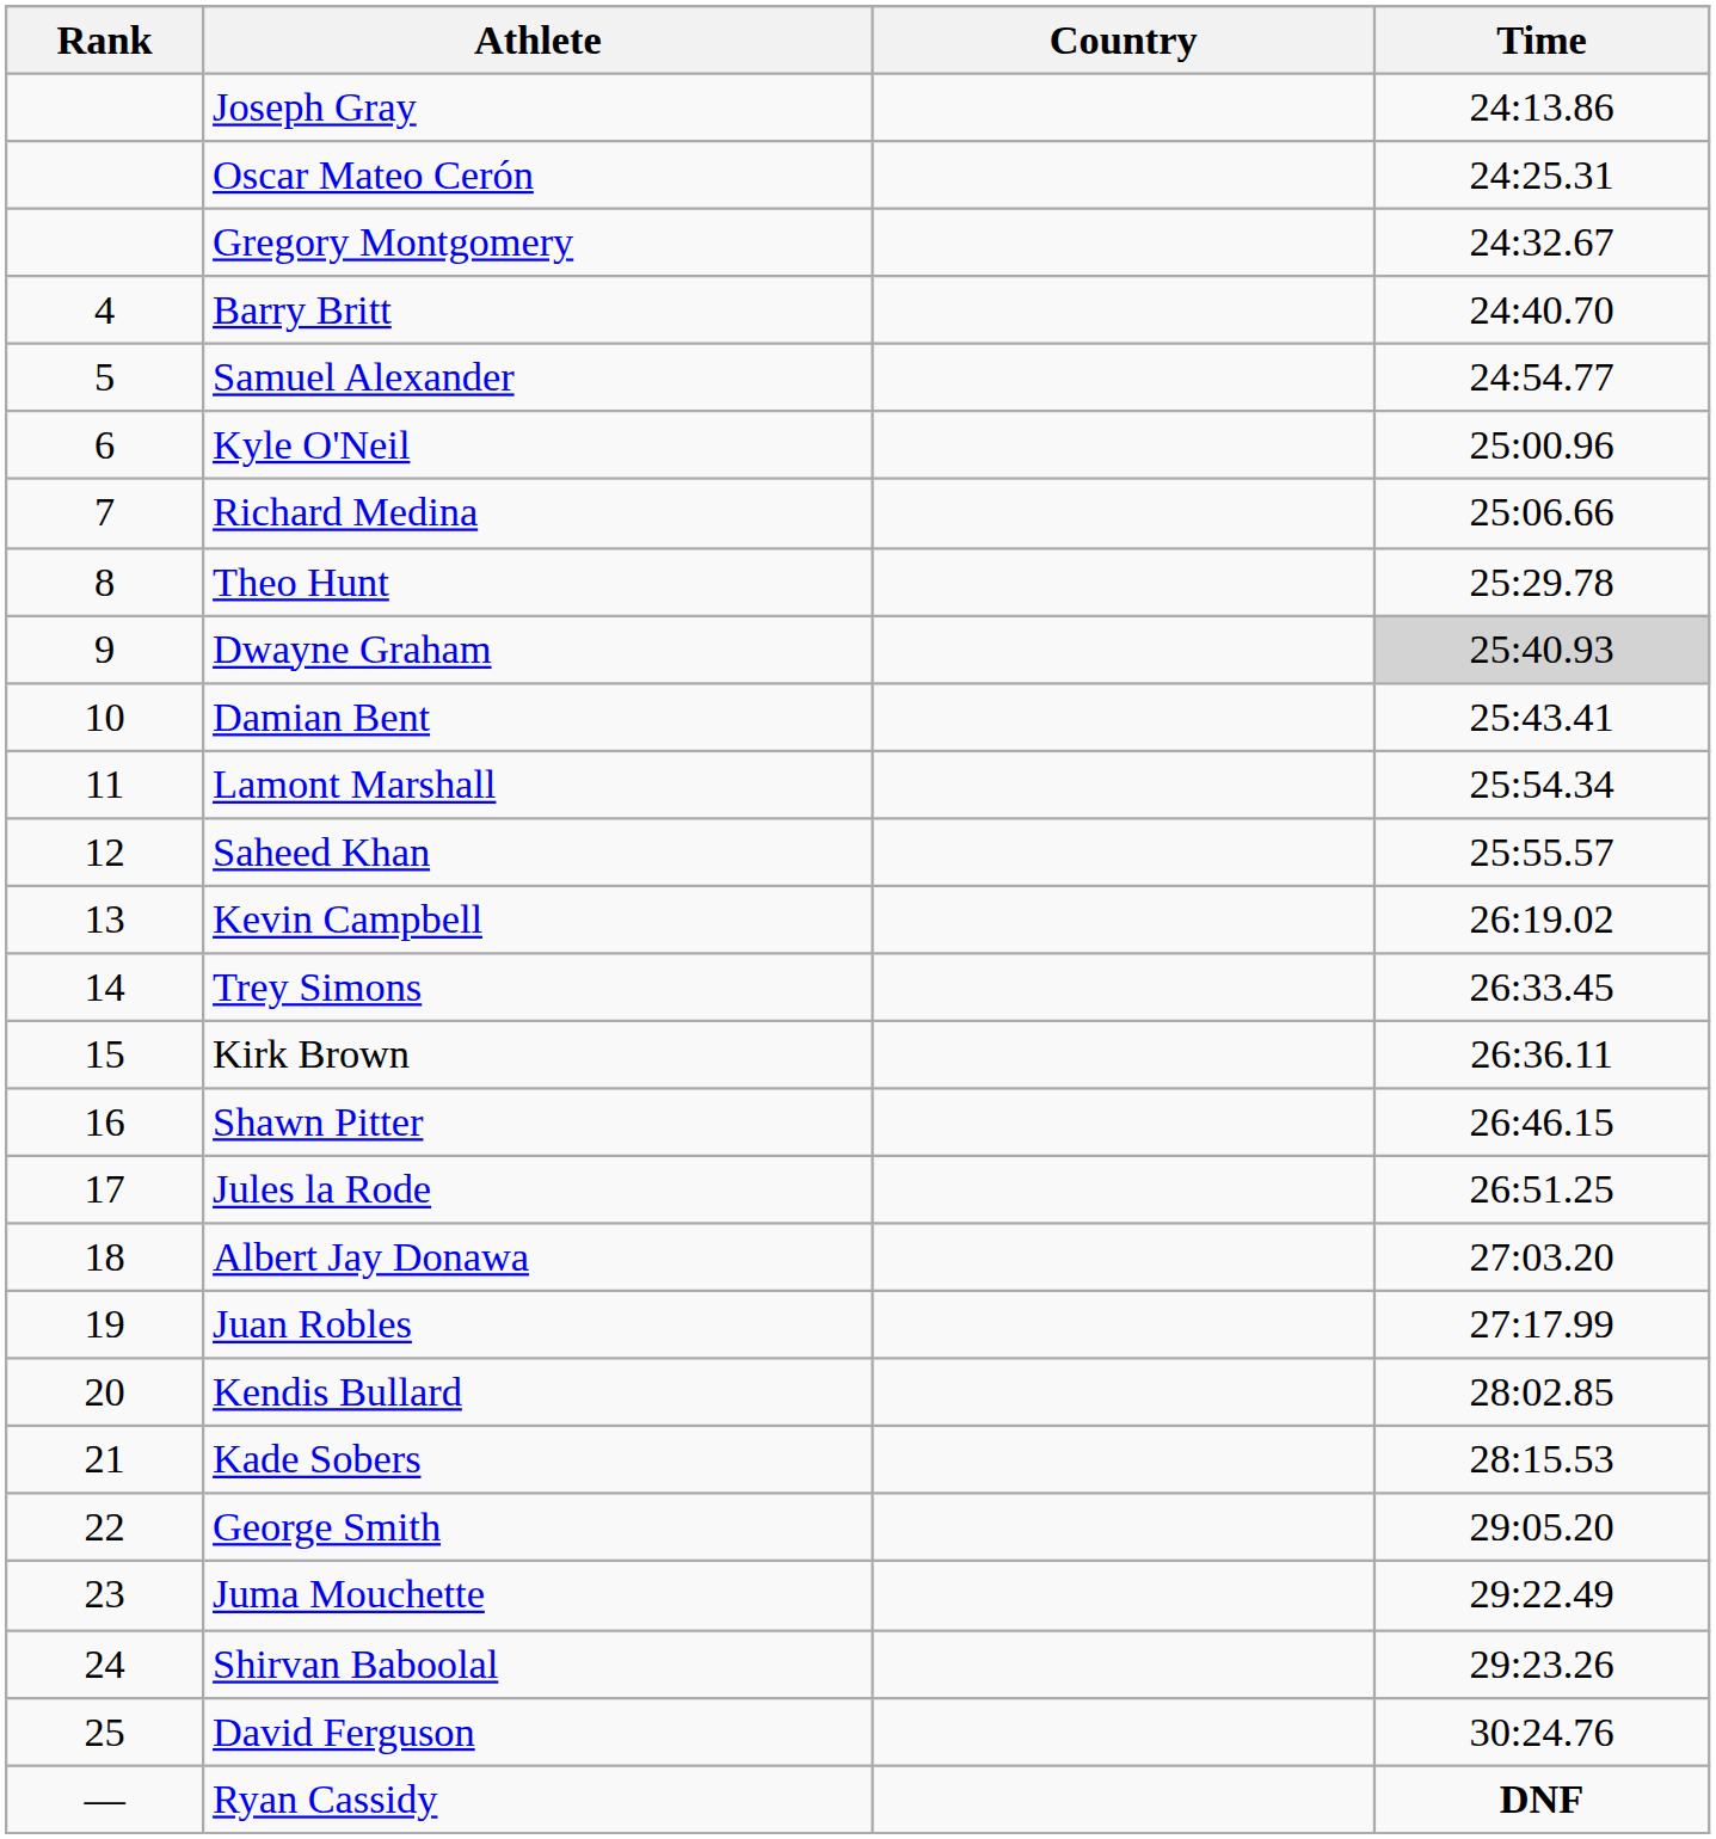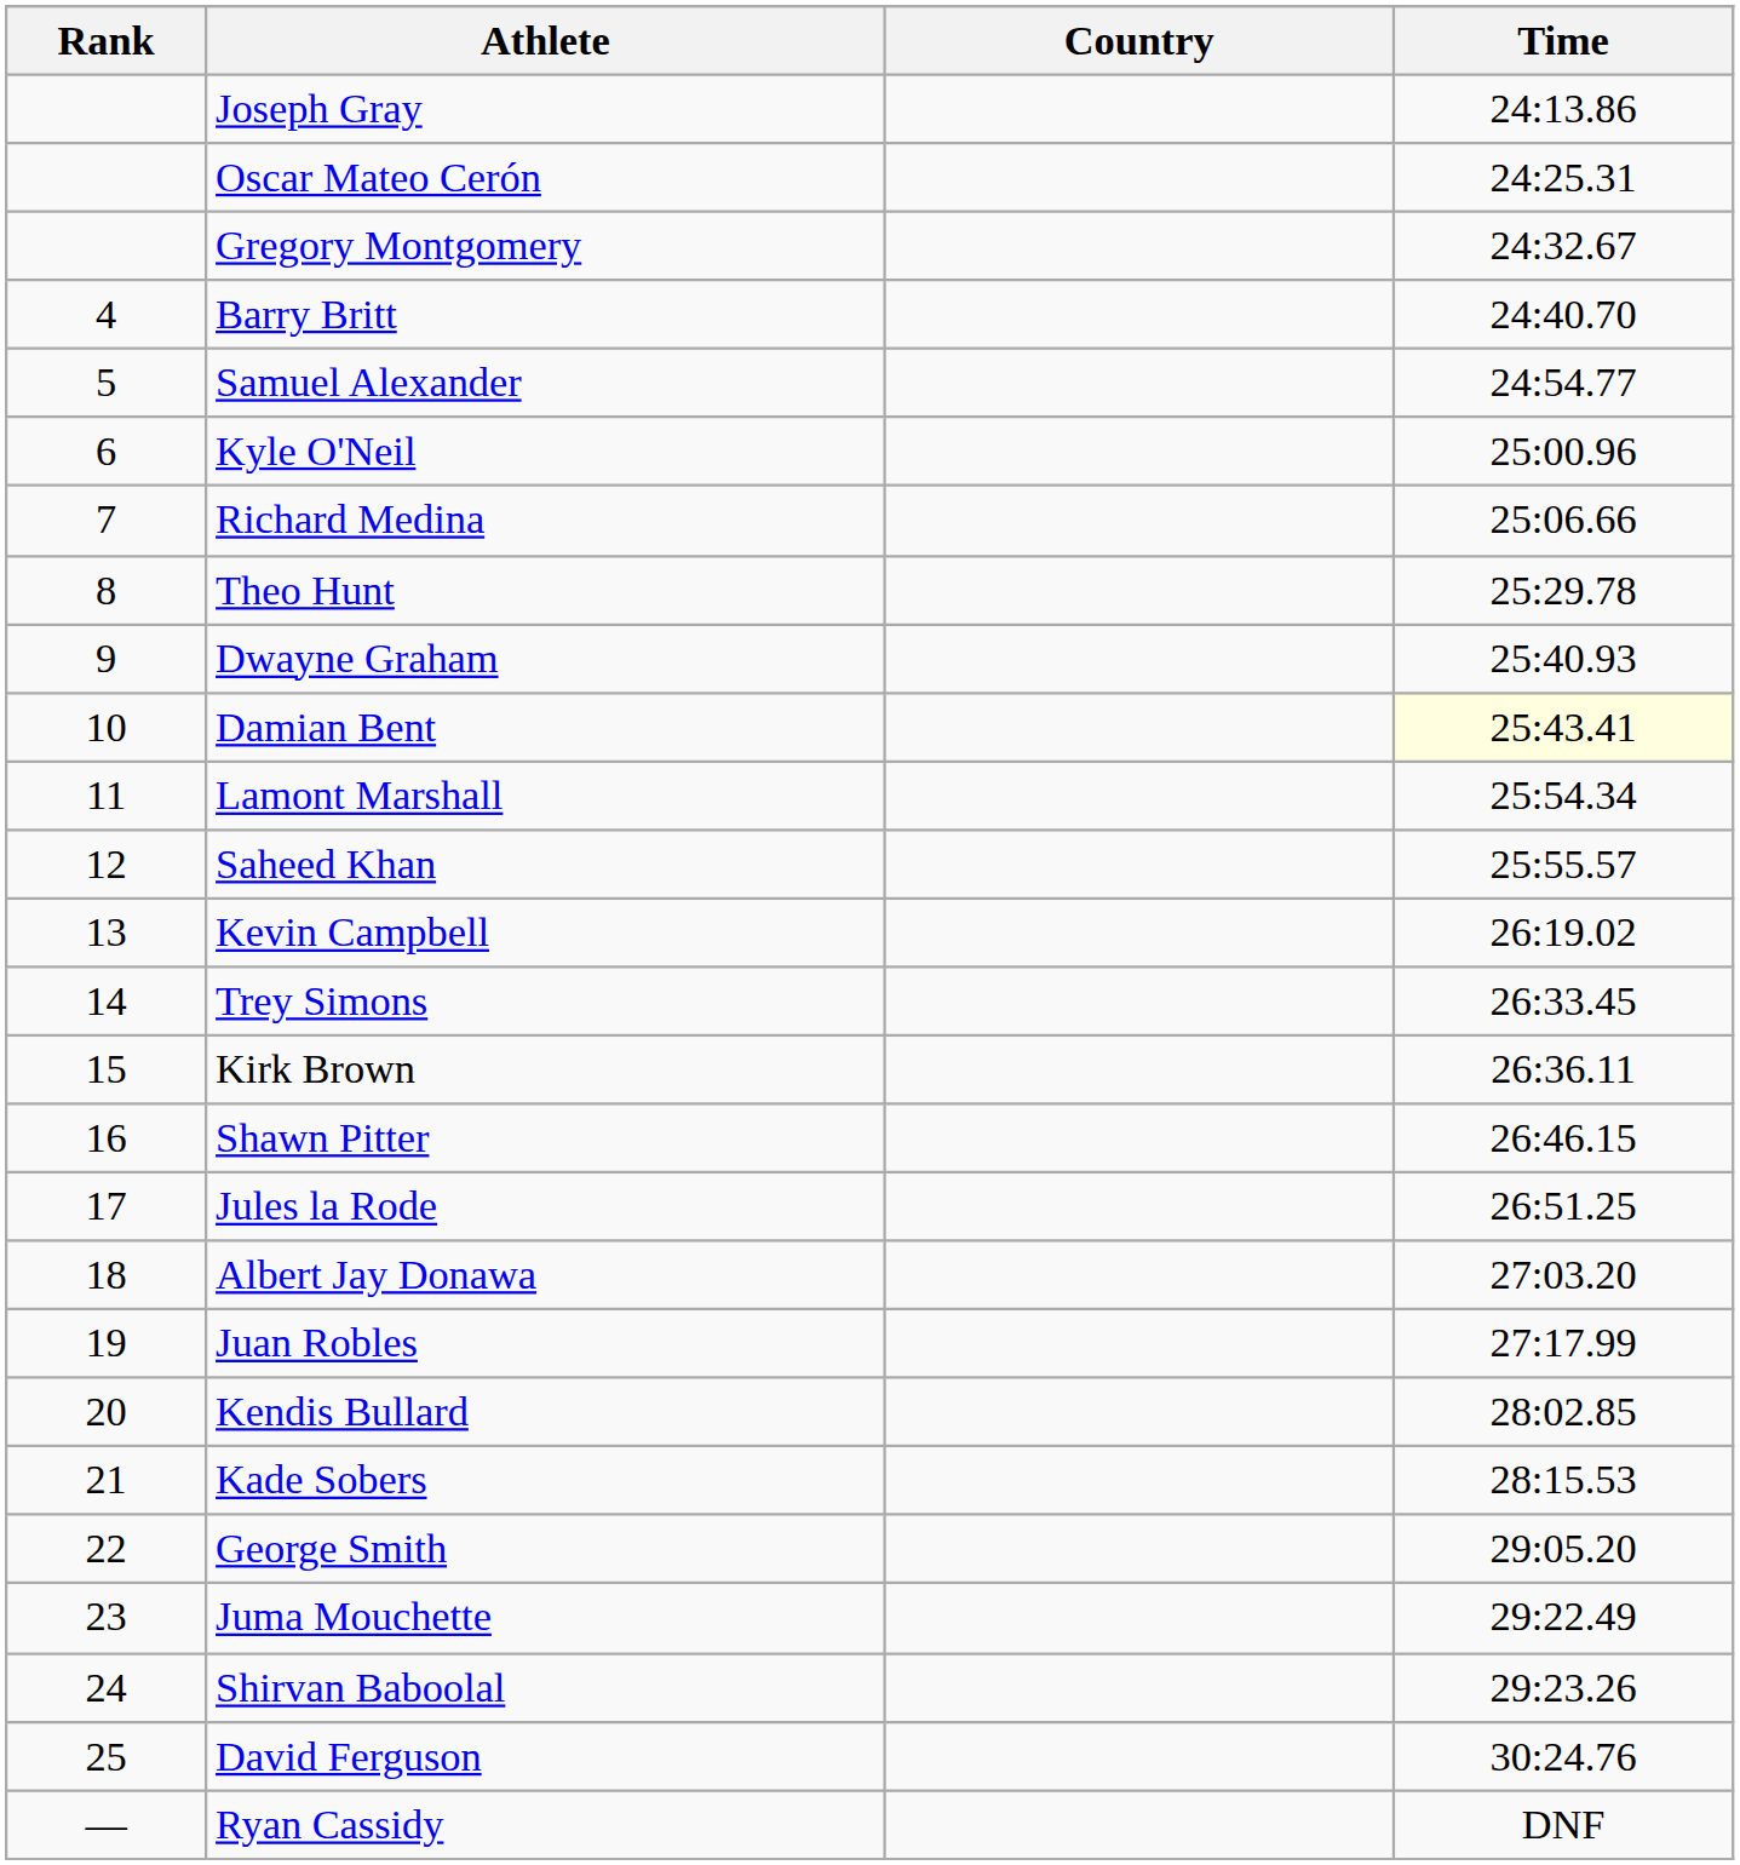Dwayne Graham | Time: lightgrey background -> no background
Damian Bent | Time: no background -> lightyellow background
Ryan Cassidy | Time: bold -> normal
